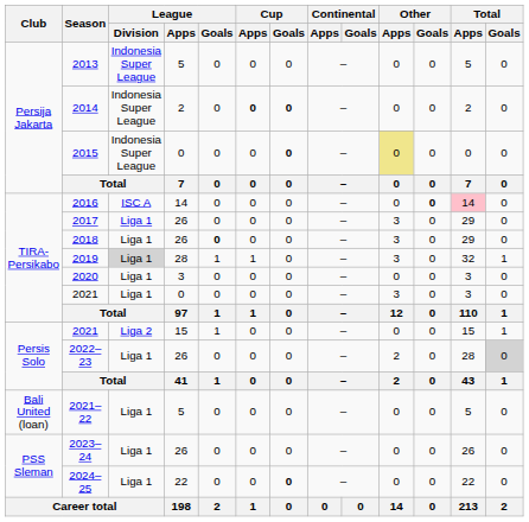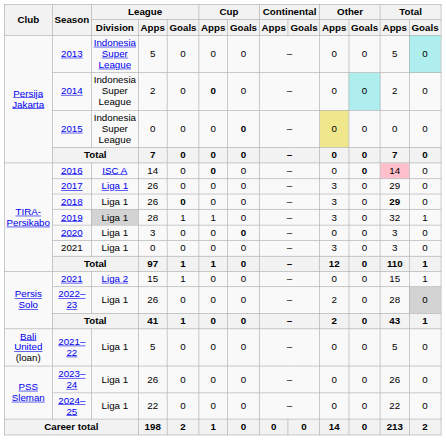2013 | Total / Goals: no background -> paleturquoise background
2014 | Cup / Goals: bold -> normal
2014 | Other / Goals: no background -> paleturquoise background
2016 | Cup / Apps: normal -> bold
2018 | Total / Apps: normal -> bold
2020 | Cup / Goals: normal -> bold
2024–25 | Cup / Goals: bold -> normal
